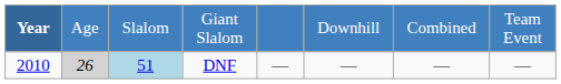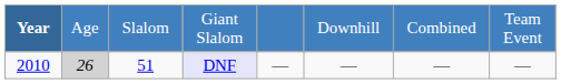2010 | column 3: lightblue background -> no background
2010 | column 4: no background -> lavender background
